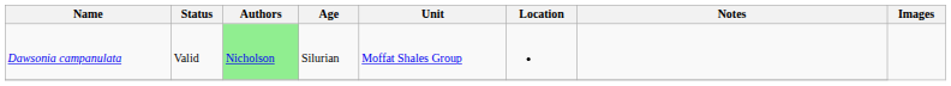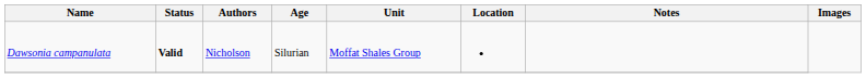Dawsonia campanulata | Status: normal -> bold
Dawsonia campanulata | Authors: lightgreen background -> no background
